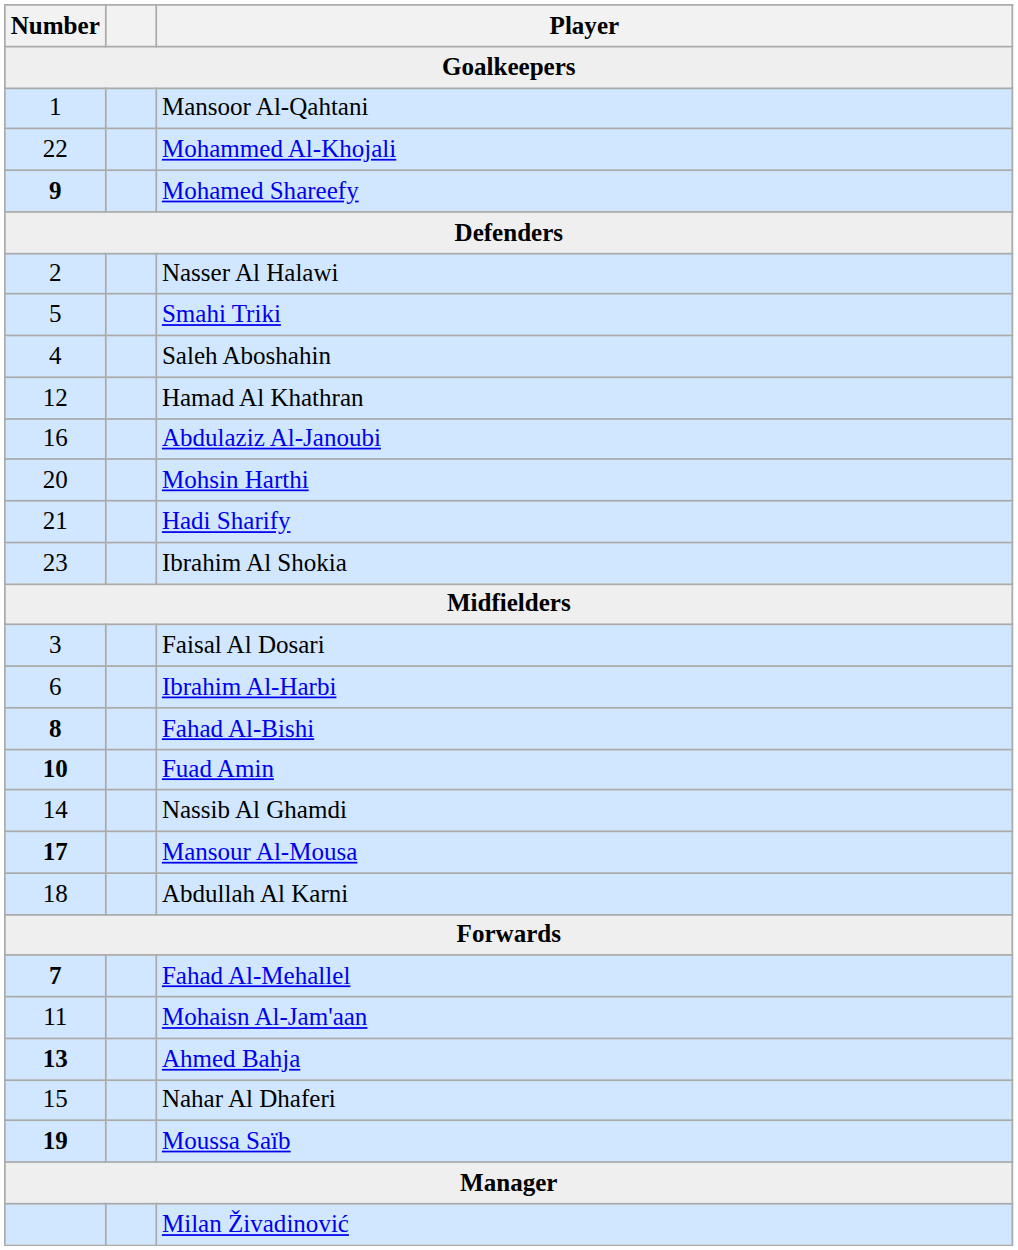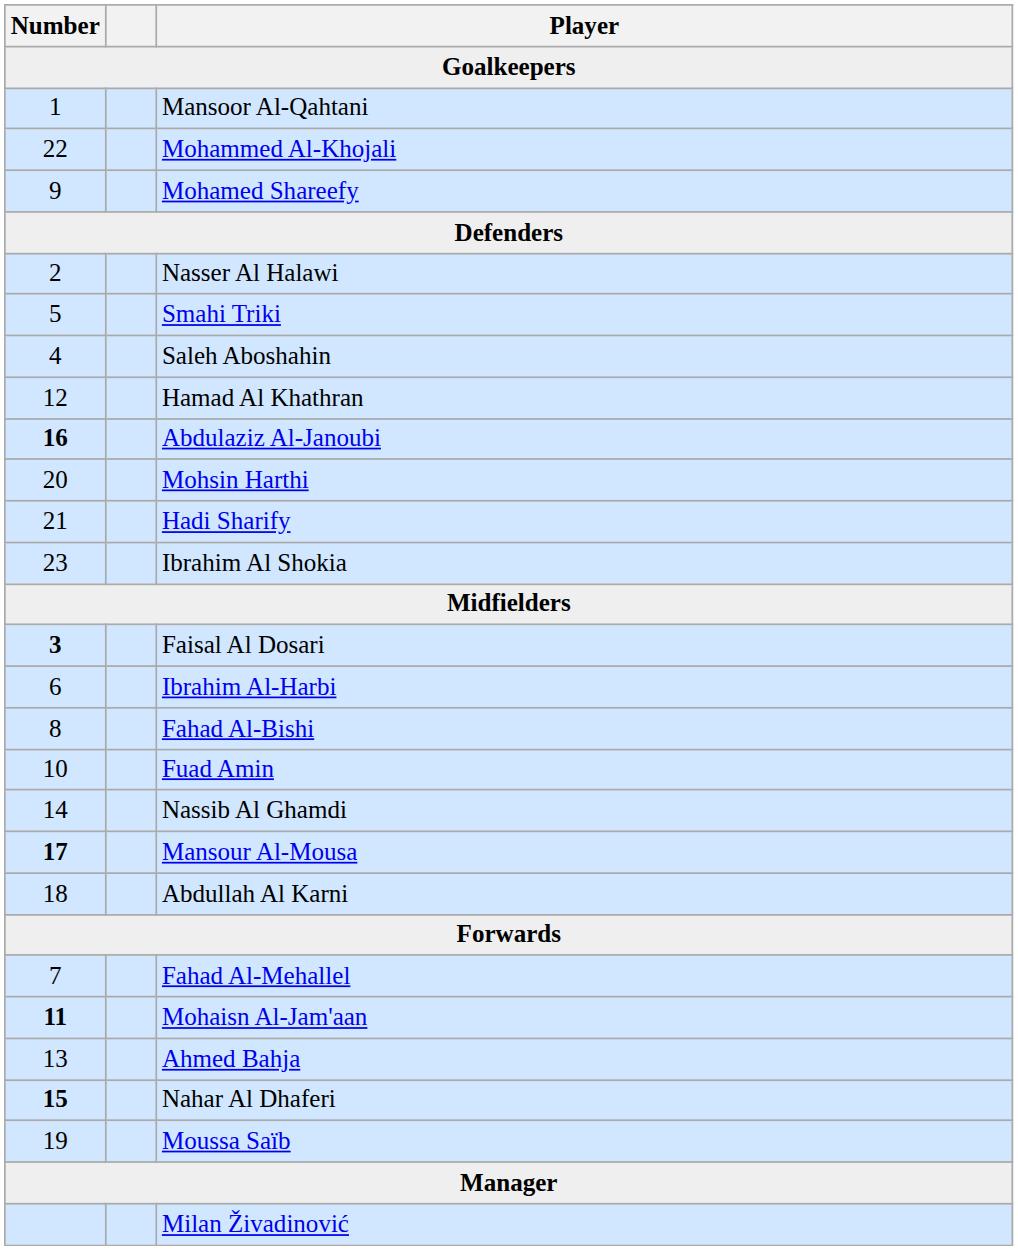Mohamed Shareefy | Number: bold -> normal
Abdulaziz Al-Janoubi | Number: normal -> bold
Faisal Al Dosari | Number: normal -> bold
Fahad Al-Bishi | Number: bold -> normal
Fuad Amin | Number: bold -> normal
Fahad Al-Mehallel | Number: bold -> normal
Mohaisn Al-Jam'aan | Number: normal -> bold
Ahmed Bahja | Number: bold -> normal
Nahar Al Dhaferi | Number: normal -> bold
Moussa Saïb | Number: bold -> normal
